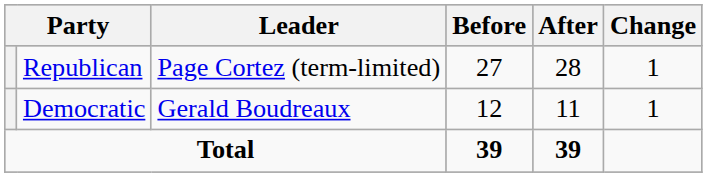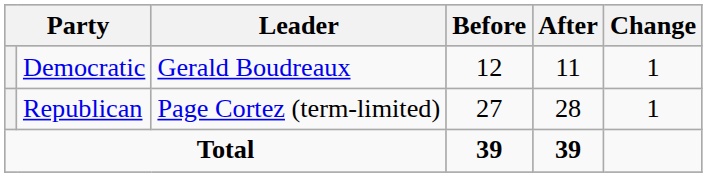rows swapped: Republican <-> Democratic
